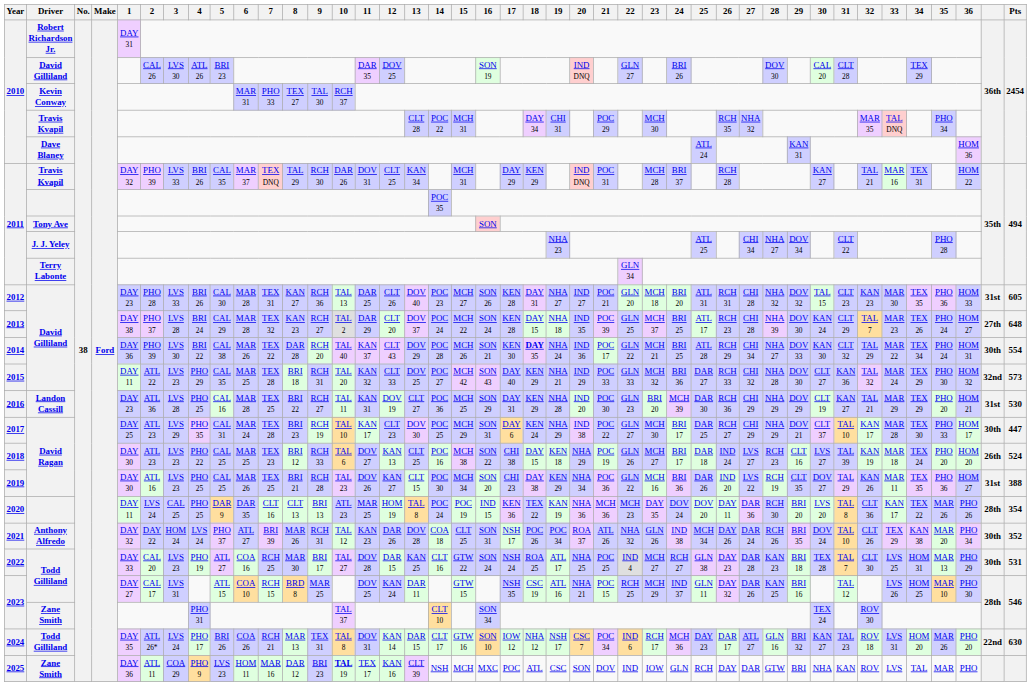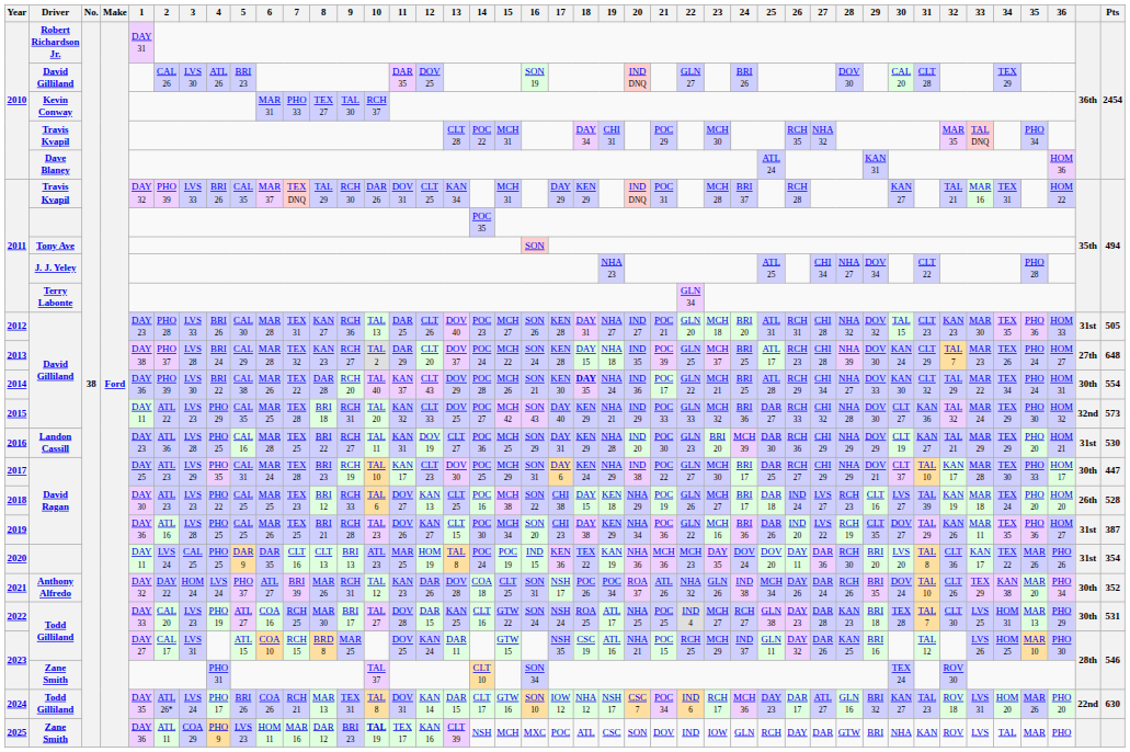2012 | Pts: 605 -> 505
2018 | Pts: 524 -> 528
2019 | 1: DAY 30 -> DAY 36
2019 | 3: LVS 23 -> LVS 28
2019 | Pts: 388 -> 387
2020 | column 41: 28th -> 31st
